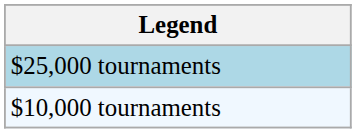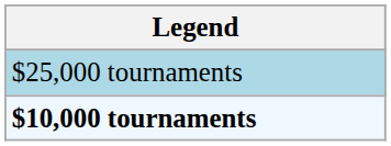row 3 | column 1: normal -> bold
